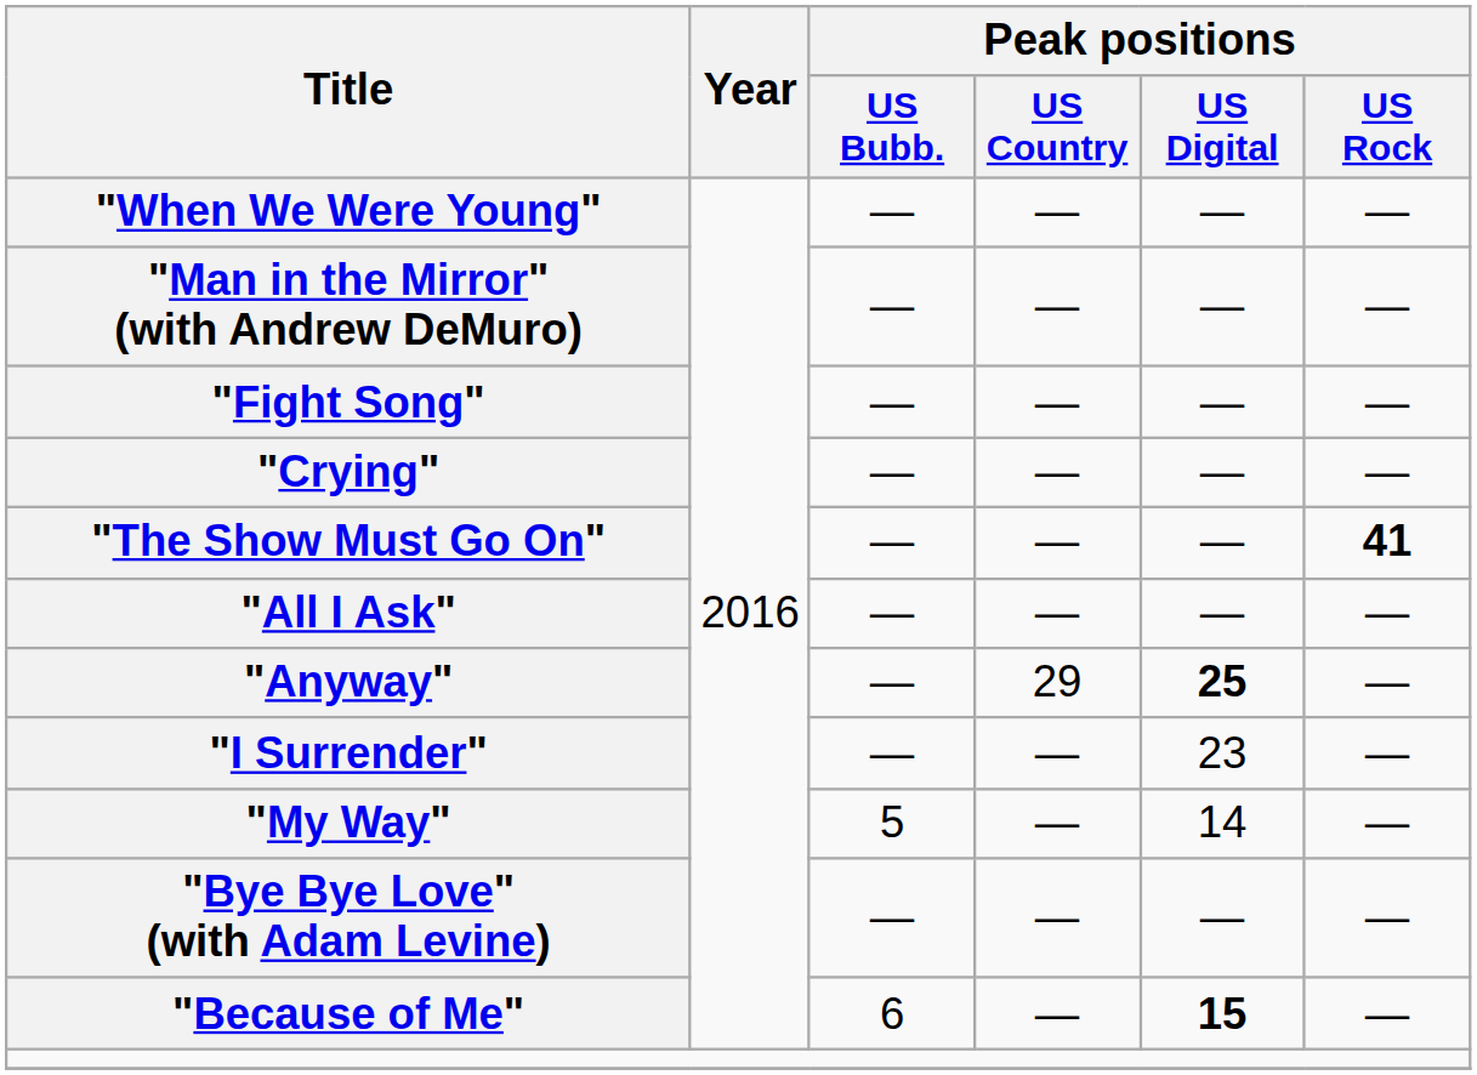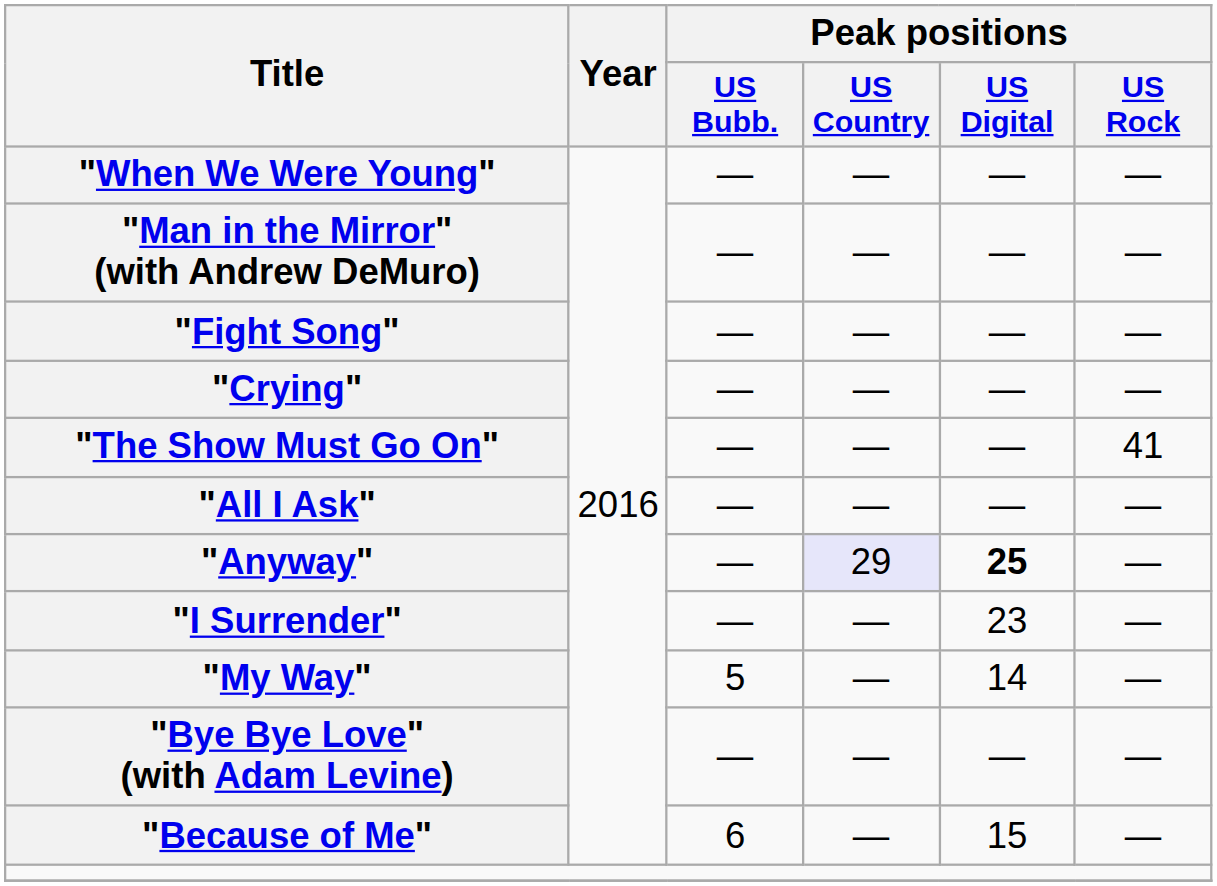"The Show Must Go On" | Peak positions / US Rock: bold -> normal
"Anyway" | Peak positions / US Country: no background -> lavender background
"Because of Me" | Peak positions / US Digital: bold -> normal
